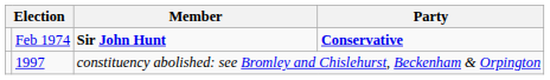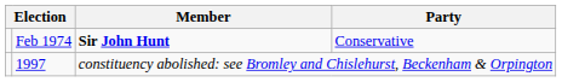Feb 1974 | Party: bold -> normal
